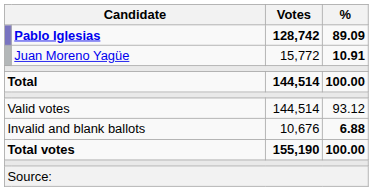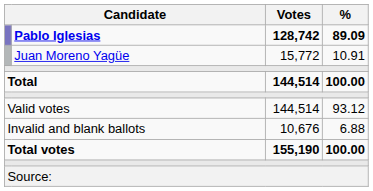Juan Moreno Yagüe | %: bold -> normal
Invalid and blank ballots | %: bold -> normal
